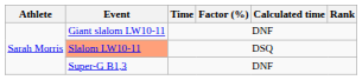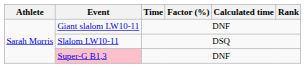Slalom LW10-11 | Event: lightsalmon background -> no background
Super-G B1,3 | Event: no background -> pink background
